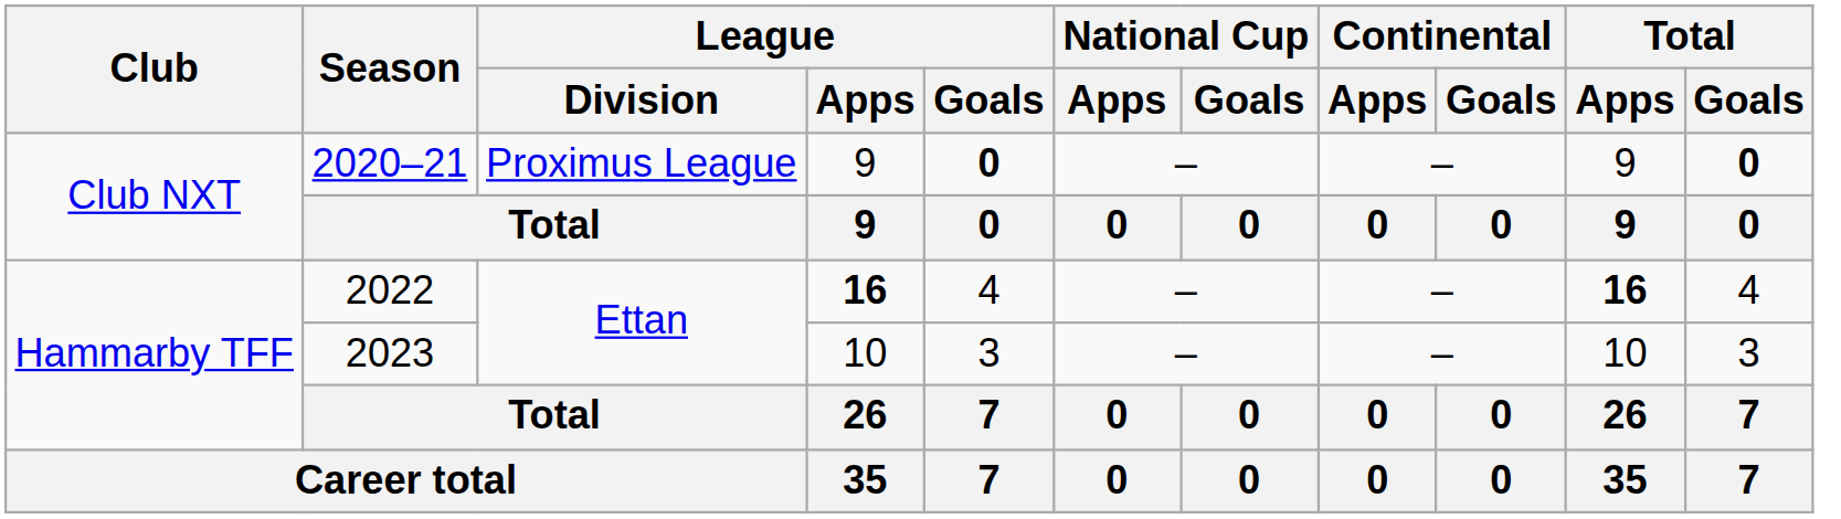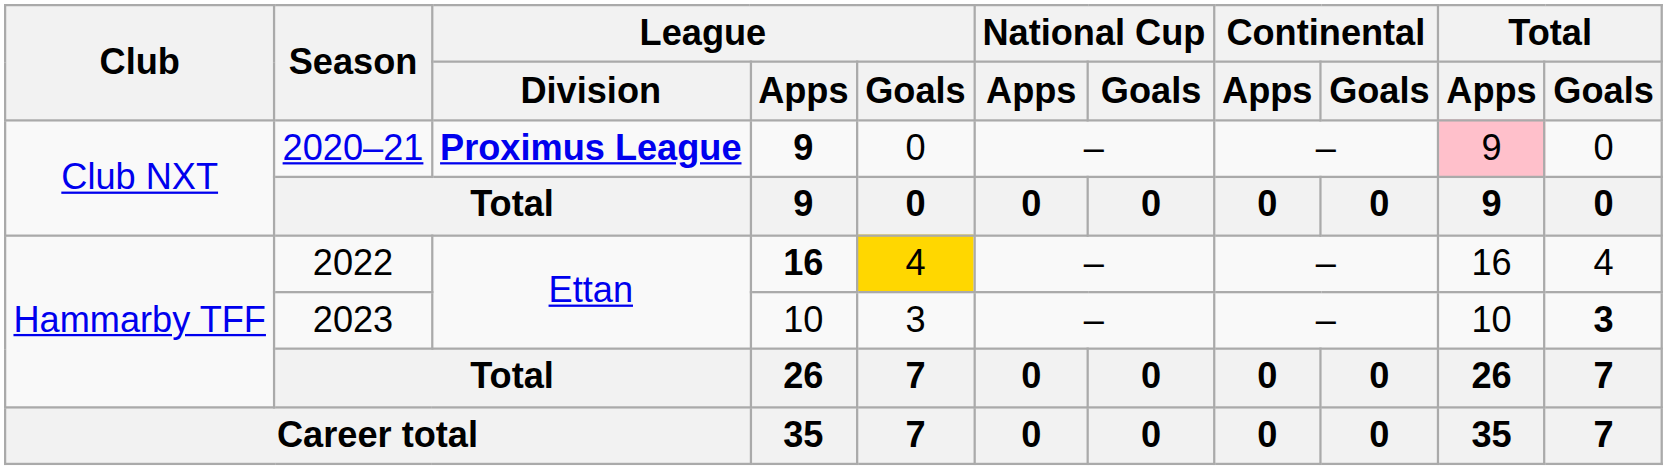2020–21 | League / Division: normal -> bold
2020–21 | League / Apps: normal -> bold
2020–21 | League / Goals: bold -> normal
2020–21 | Total / Apps: no background -> pink background
2020–21 | Total / Goals: bold -> normal
2022 | League / Goals: no background -> gold background
2022 | Total / Apps: bold -> normal
2023 | Total / Goals: normal -> bold
